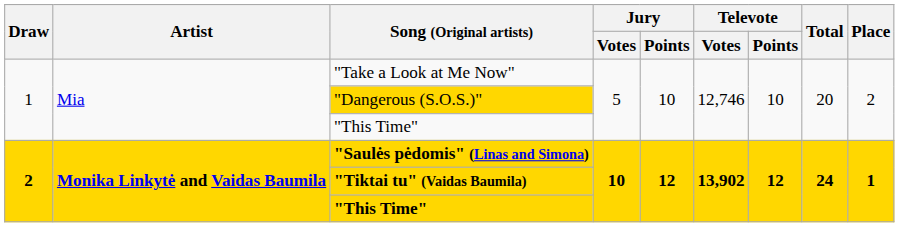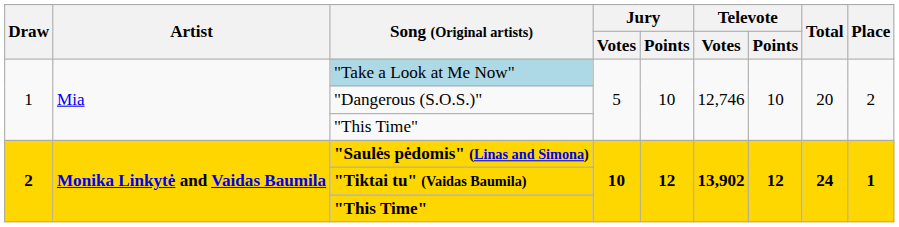"Take a Look at Me Now" | Song (Original artists): no background -> lightblue background
"Dangerous (S.O.S.)" | Song (Original artists): gold background -> no background
